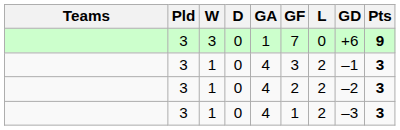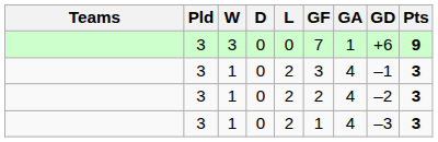columns swapped: L <-> GA
